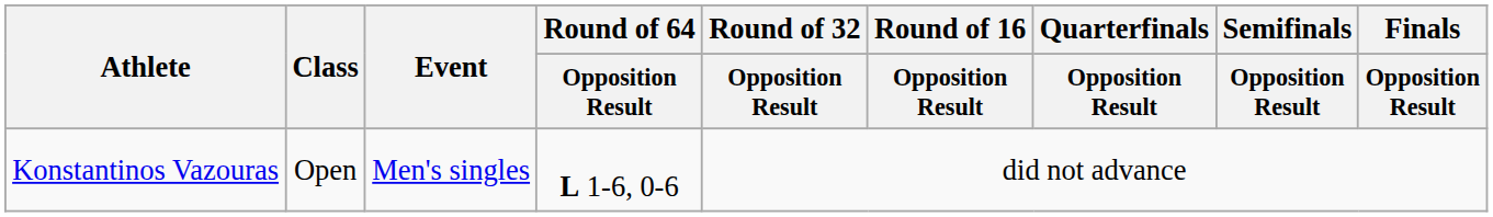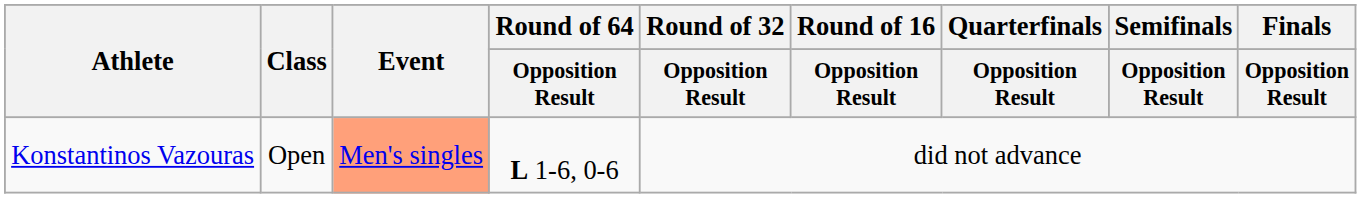Konstantinos Vazouras | Event: no background -> lightsalmon background
